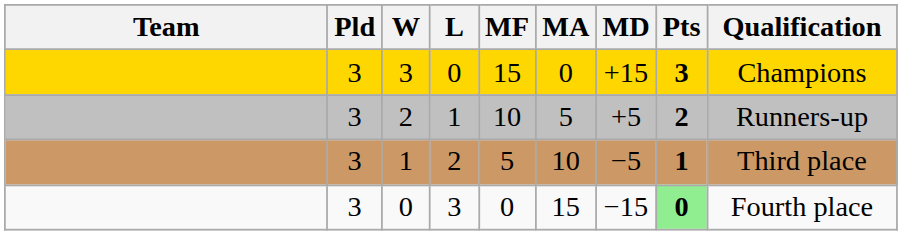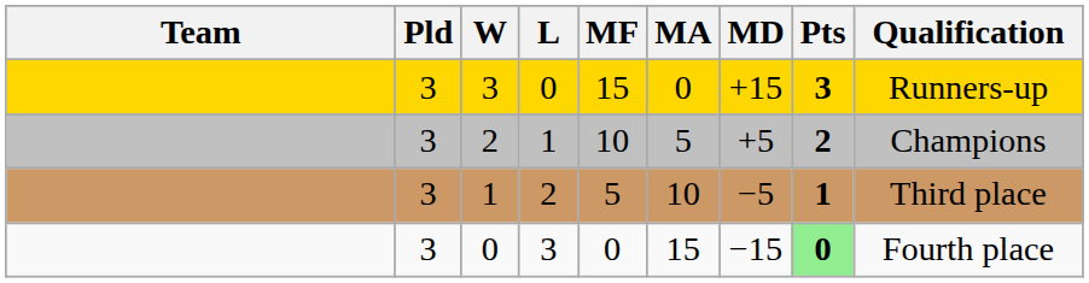row 2 | Qualification: Champions -> Runners-up
row 3 | Qualification: Runners-up -> Champions
